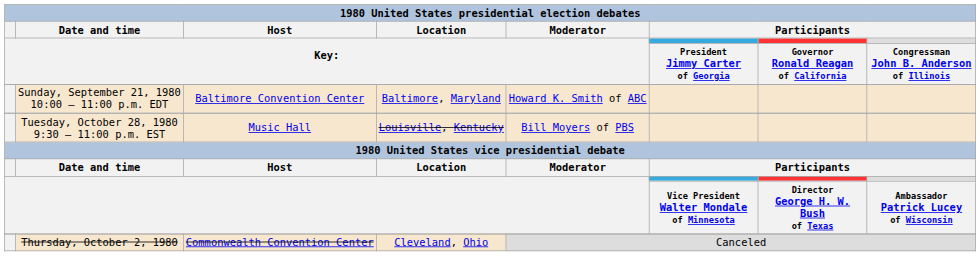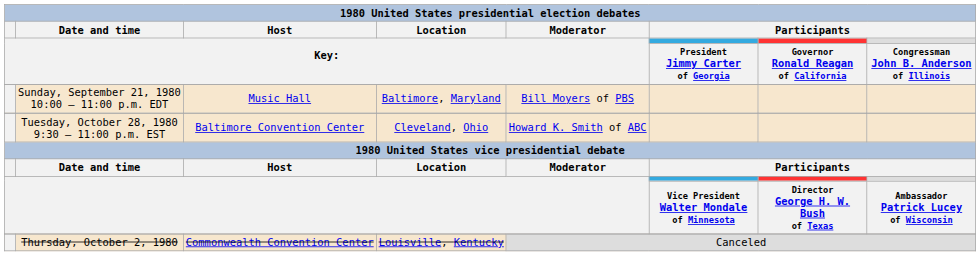Sunday, September 21, 1980 10:00 – 11:00 p.m. EDT | Host / Key:: Baltimore Convention Center -> Music Hall
Sunday, September 21, 1980 10:00 – 11:00 p.m. EDT | Moderator / Key:: Howard K. Smith of ABC -> Bill Moyers of PBS
Tuesday, October 28, 1980 9:30 – 11:00 p.m. EST | Host / Key:: Music Hall -> Baltimore Convention Center
Tuesday, October 28, 1980 9:30 – 11:00 p.m. EST | Location / Key:: Louisville, Kentucky -> Cleveland, Ohio
Tuesday, October 28, 1980 9:30 – 11:00 p.m. EST | Moderator / Key:: Bill Moyers of PBS -> Howard K. Smith of ABC
Thursday, October 2, 1980 | Location / Key:: Cleveland, Ohio -> Louisville, Kentucky
